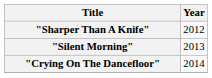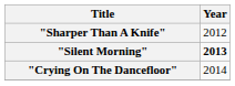"Silent Morning" | Year: normal -> bold
